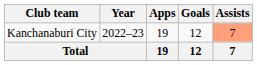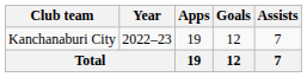Kanchanaburi City | Assists: lightsalmon background -> no background
